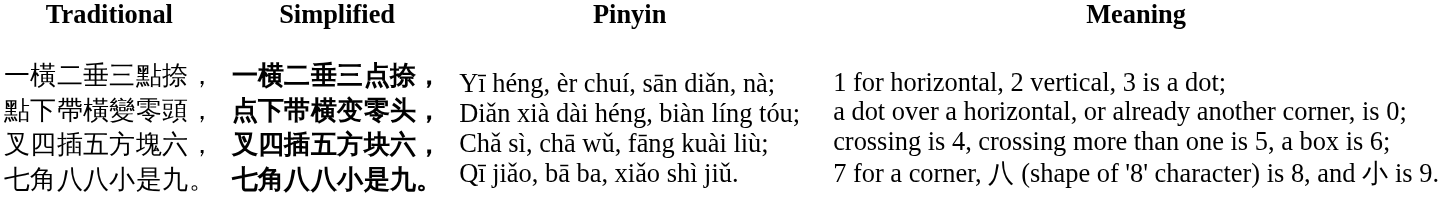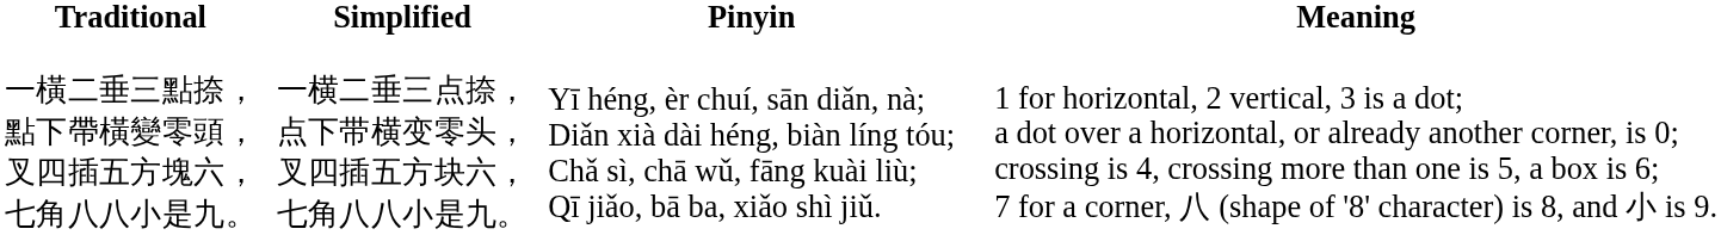一橫二垂三點捺， 點下帶橫變零頭， 叉四插五方塊六， 七角八八小是九。 | Simplified: bold -> normal
